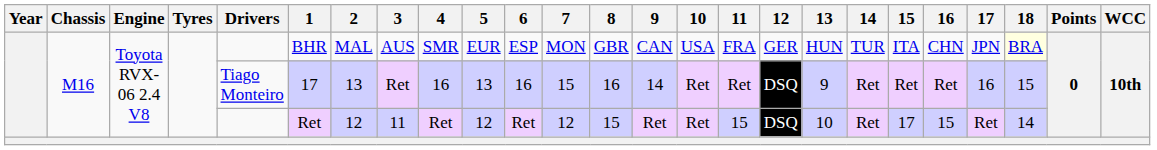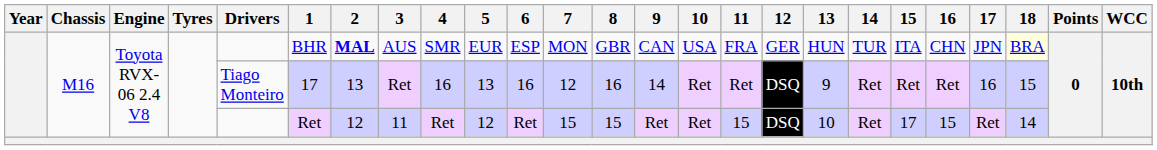row 2 | 2: normal -> bold
row 3 | 7: 15 -> 12
row 4 | 7: 12 -> 15
